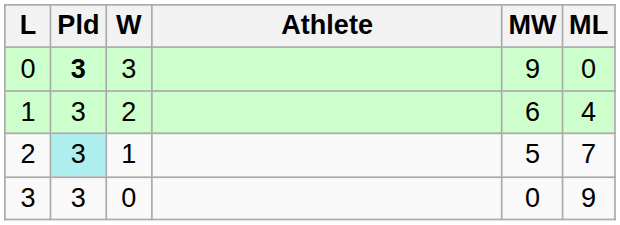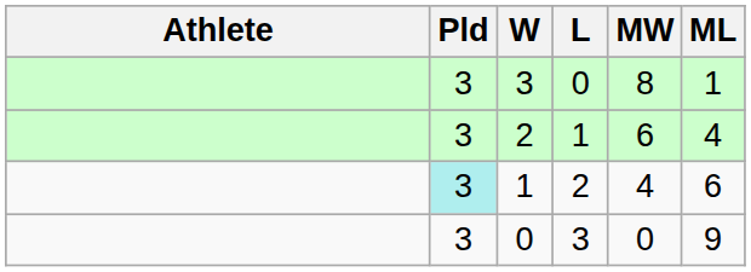columns swapped: Athlete <-> L
row 2 | Pld: bold -> normal
row 2 | MW: 9 -> 8
row 2 | ML: 0 -> 1
row 4 | MW: 5 -> 4
row 4 | ML: 7 -> 6
